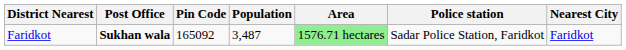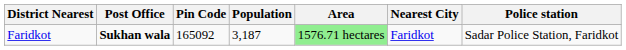columns swapped: Nearest City <-> Police station
row 2 | Population: 3,487 -> 3,187
